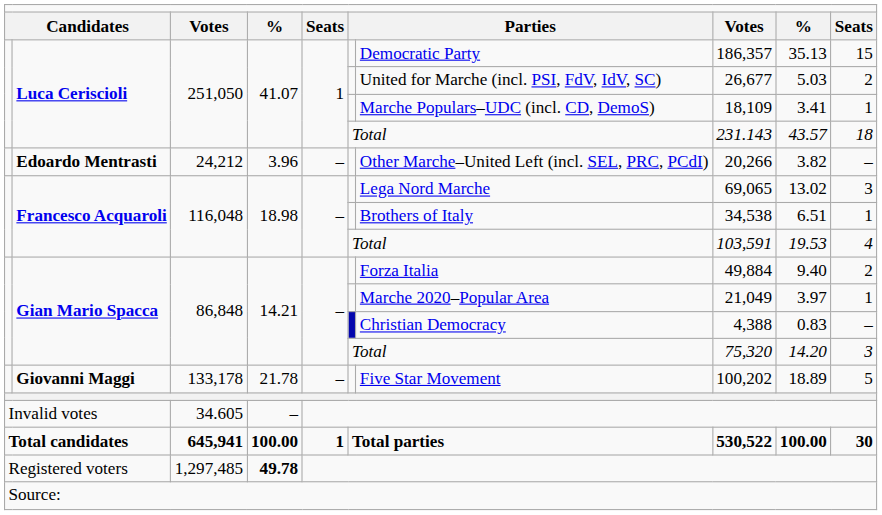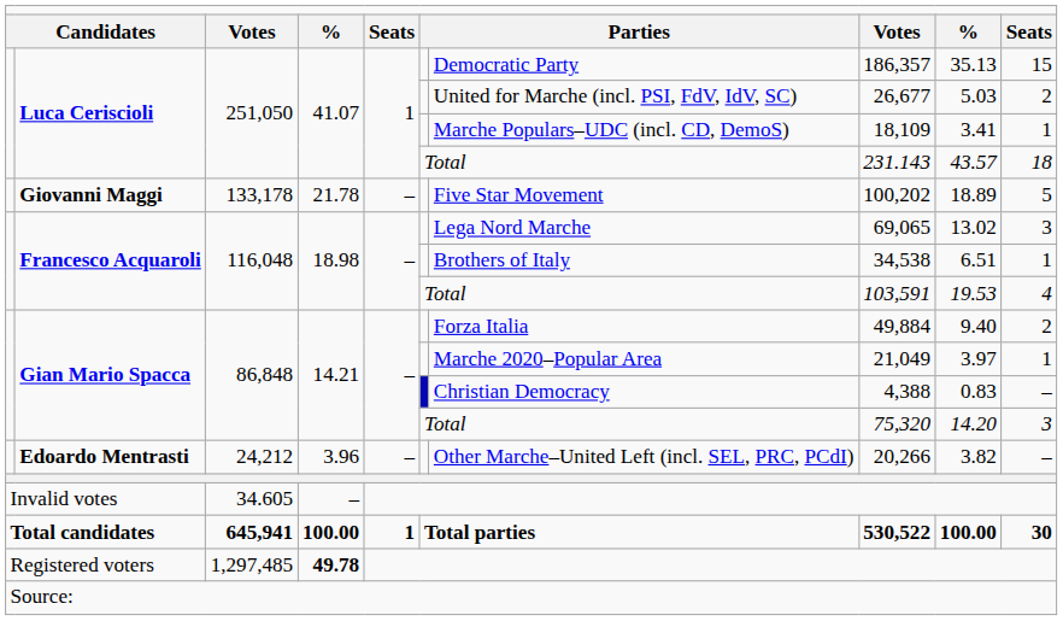rows swapped: Giovanni Maggi <-> Edoardo Mentrasti
